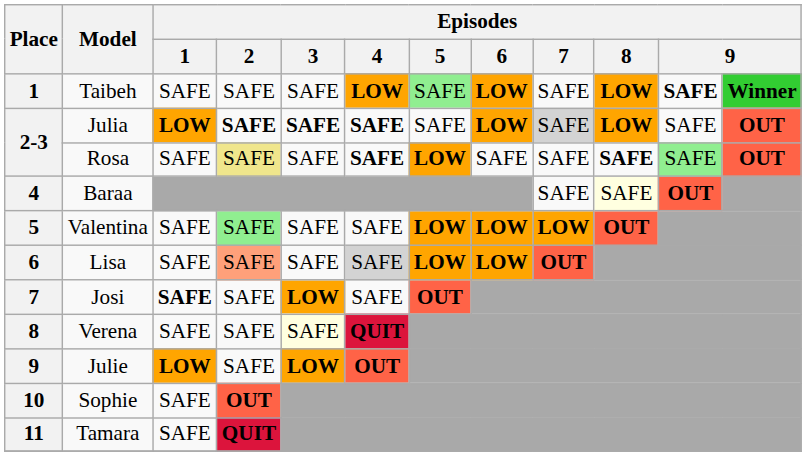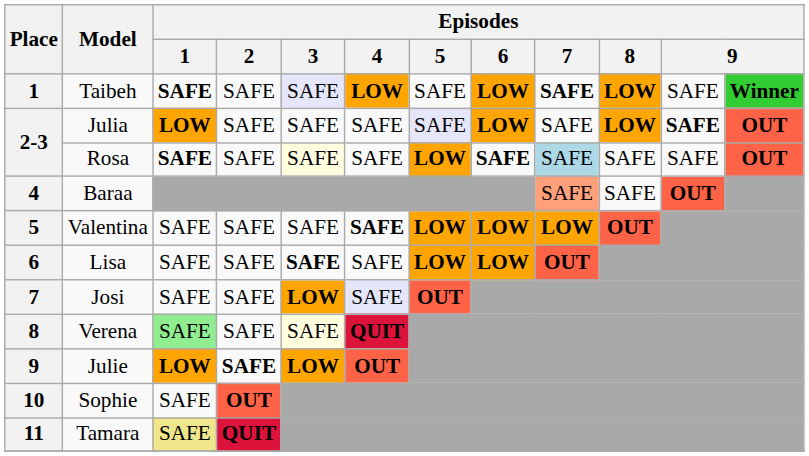Taibeh | Episodes / 1: normal -> bold
Taibeh | Episodes / 3: no background -> lavender background
Taibeh | Episodes / 5: lightgreen background -> no background
Taibeh | Episodes / 7: normal -> bold
Taibeh | column 11: bold -> normal
Julia | Episodes / 2: bold -> normal
Julia | Episodes / 3: bold -> normal
Julia | Episodes / 4: bold -> normal
Julia | Episodes / 5: no background -> lavender background
Julia | Episodes / 7: lightgrey background -> no background
Julia | column 11: normal -> bold
Rosa | Episodes / 1: normal -> bold
Rosa | Episodes / 2: khaki background -> no background
Rosa | Episodes / 3: no background -> lightyellow background
Rosa | Episodes / 4: bold -> normal
Rosa | Episodes / 6: normal -> bold
Rosa | Episodes / 7: no background -> lightblue background
Rosa | Episodes / 8: bold -> normal
Rosa | column 11: lightgreen background -> no background
Baraa | Episodes / 7: no background -> lightsalmon background
Baraa | Episodes / 8: lightyellow background -> no background
Valentina | Episodes / 2: lightgreen background -> no background
Valentina | Episodes / 4: normal -> bold
Lisa | Episodes / 2: lightsalmon background -> no background
Lisa | Episodes / 3: normal -> bold
Lisa | Episodes / 4: lightgrey background -> no background
Josi | Episodes / 1: bold -> normal
Josi | Episodes / 4: no background -> lavender background
Verena | Episodes / 1: no background -> lightgreen background
Julie | Episodes / 2: normal -> bold
Tamara | Episodes / 1: no background -> khaki background
